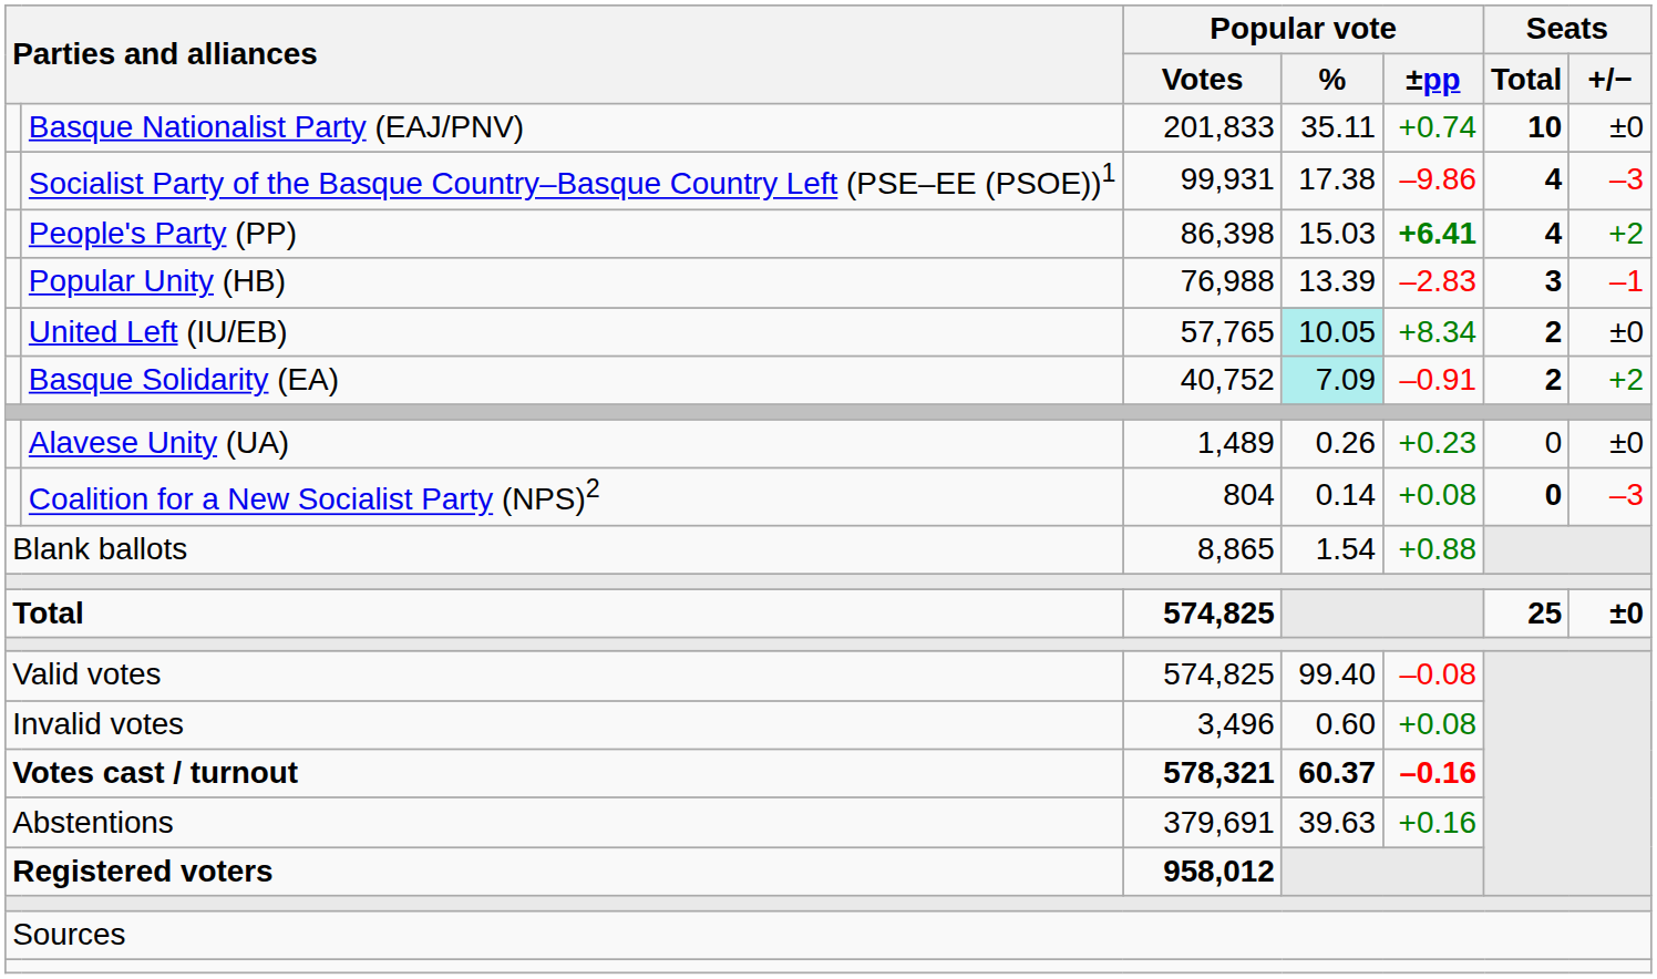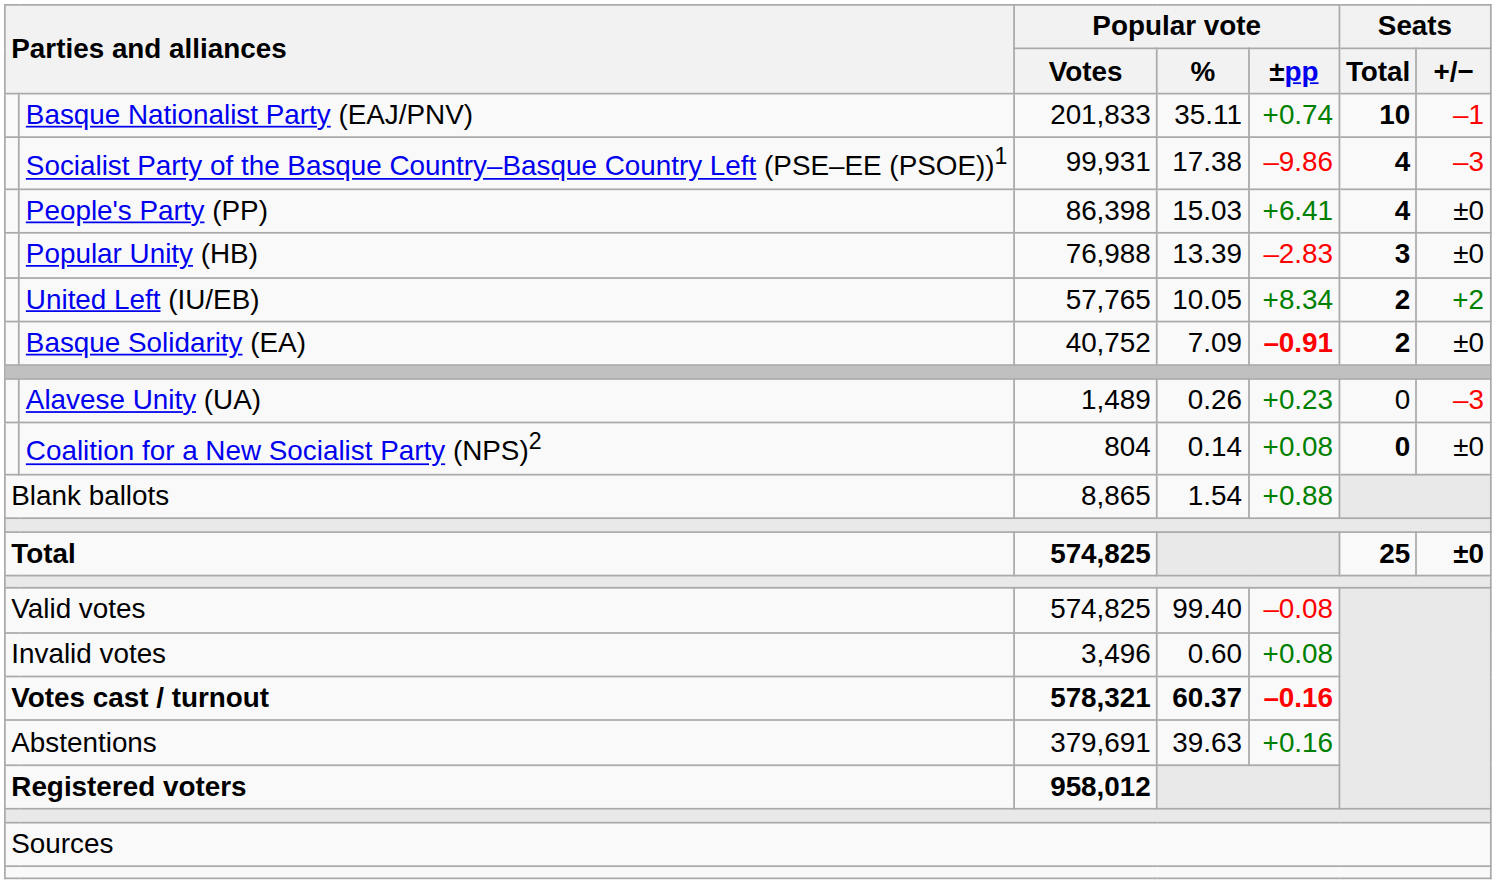Basque Nationalist Party (EAJ/PNV) | Seats / +/−: ±0 -> –1
People's Party (PP) | Popular vote / ±pp: bold -> normal
People's Party (PP) | Seats / +/−: +2 -> ±0
Popular Unity (HB) | Seats / +/−: –1 -> ±0
United Left (IU/EB) | Popular vote / %: paleturquoise background -> no background
United Left (IU/EB) | Seats / +/−: ±0 -> +2
Basque Solidarity (EA) | Popular vote / %: paleturquoise background -> no background
Basque Solidarity (EA) | Popular vote / ±pp: normal -> bold
Basque Solidarity (EA) | Seats / +/−: +2 -> ±0
Alavese Unity (UA) | Seats / +/−: ±0 -> –3
Coalition for a New Socialist Party (NPS)2 | Seats / +/−: –3 -> ±0
